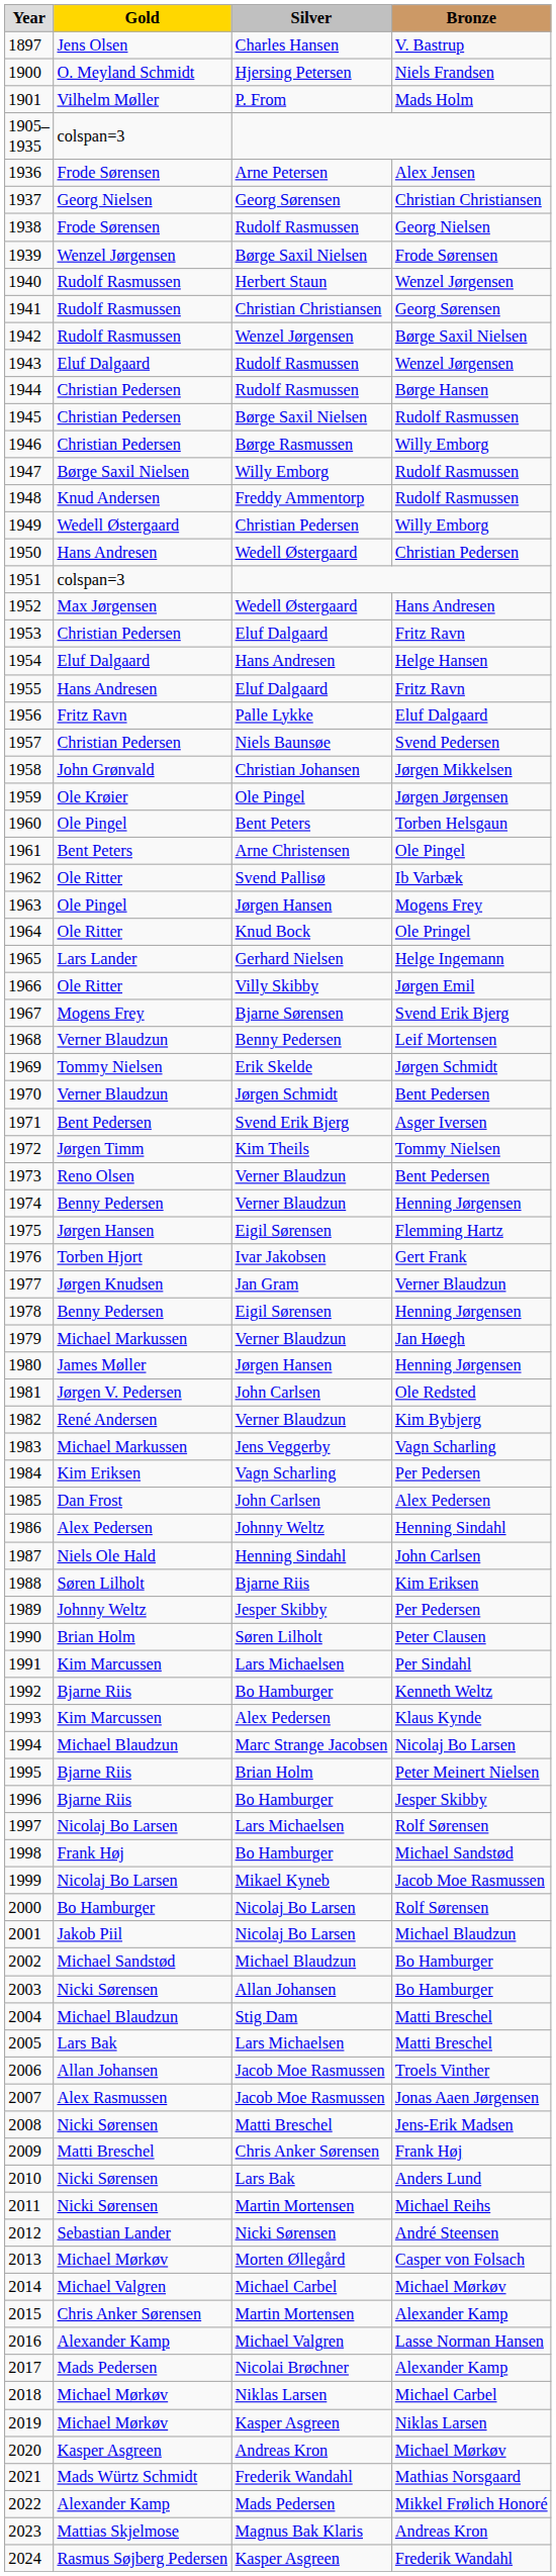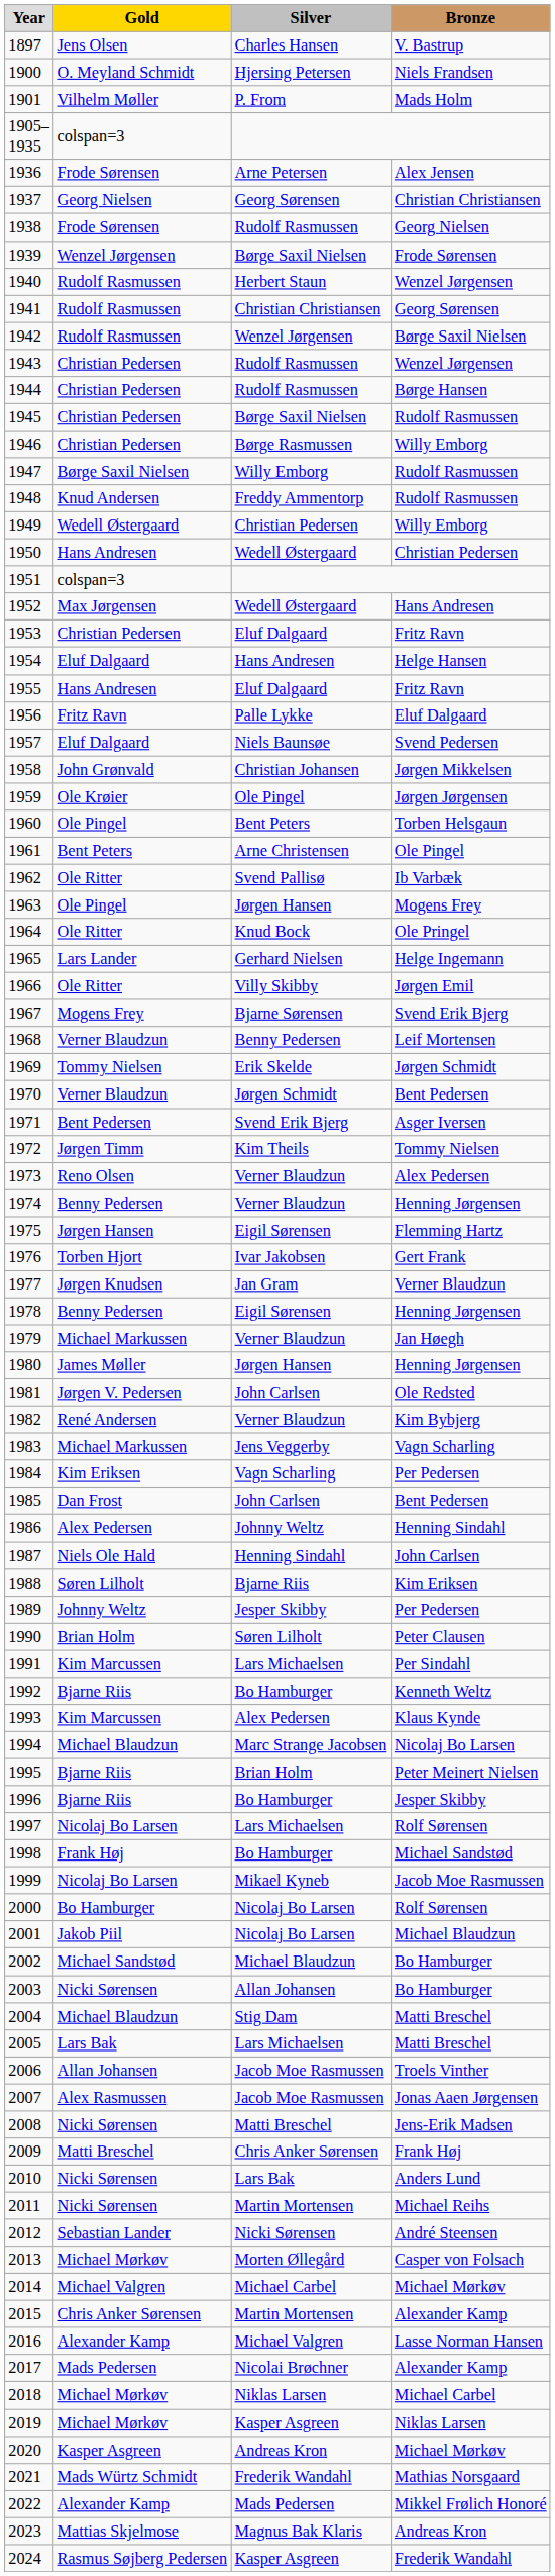1943 | Gold: Eluf Dalgaard -> Christian Pedersen
1957 | Gold: Christian Pedersen -> Eluf Dalgaard
1973 | Bronze: Bent Pedersen -> Alex Pedersen
1985 | Bronze: Alex Pedersen -> Bent Pedersen
